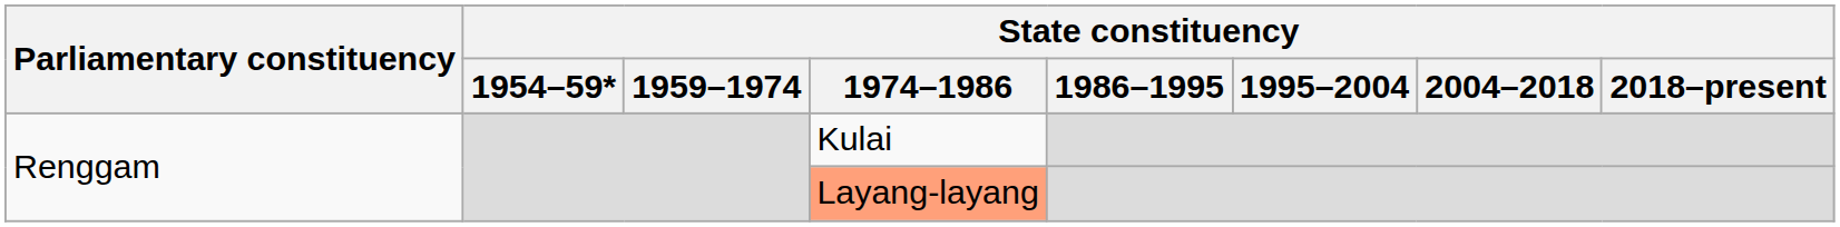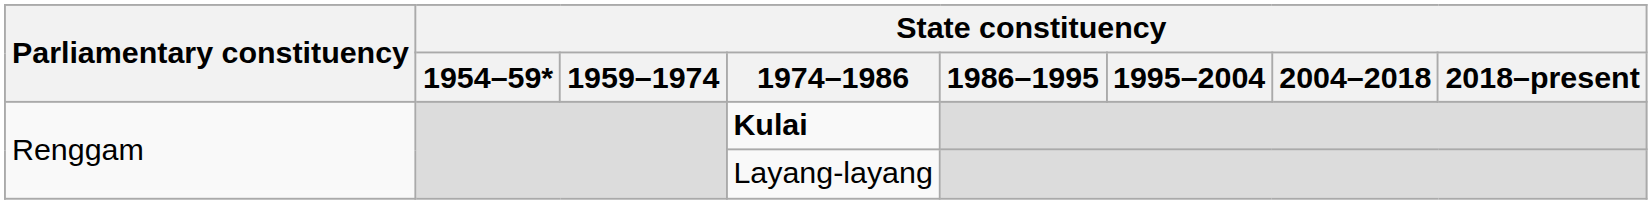Kulai | State constituency / 1974–1986: normal -> bold
Layang-layang | State constituency / 1974–1986: lightsalmon background -> no background
